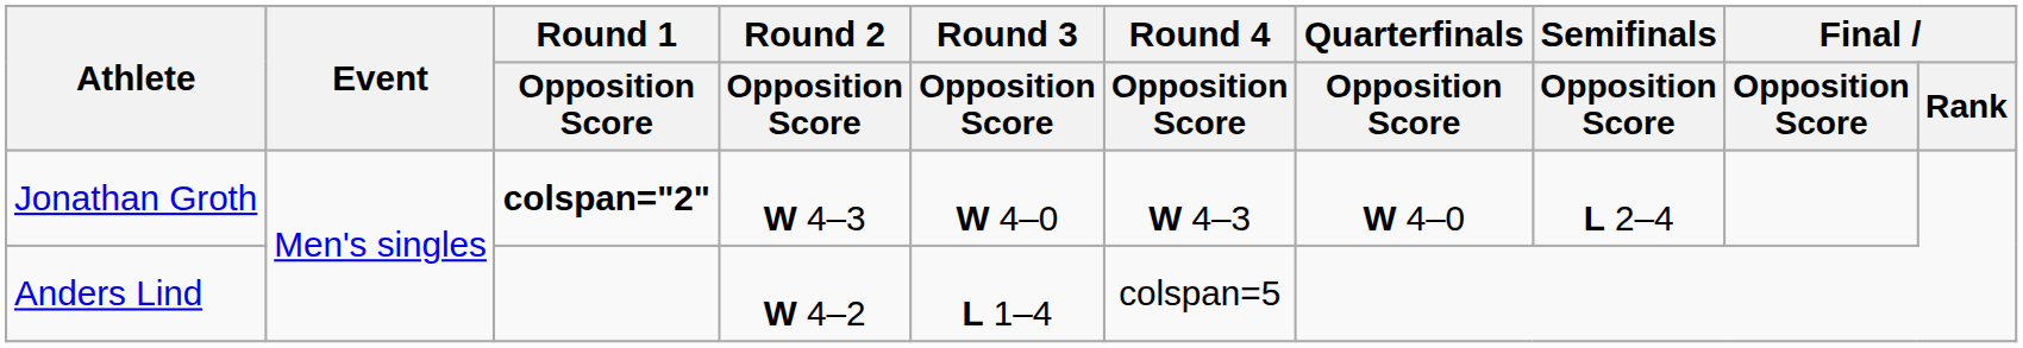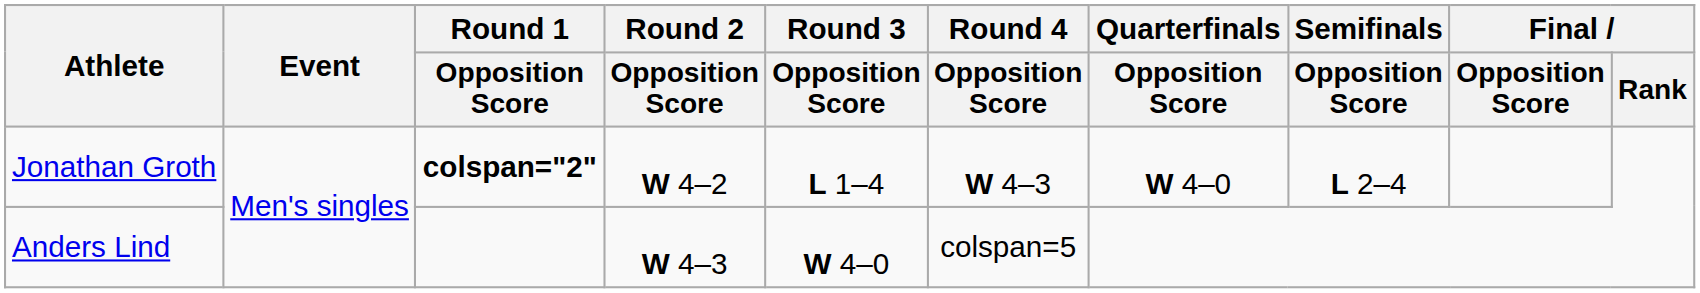Jonathan Groth | Round 2 / Opposition Score: W 4–3 -> W 4–2
Jonathan Groth | Round 3 / Opposition Score: W 4–0 -> L 1–4
Anders Lind | Round 2 / Opposition Score: W 4–2 -> W 4–3
Anders Lind | Round 3 / Opposition Score: L 1–4 -> W 4–0
